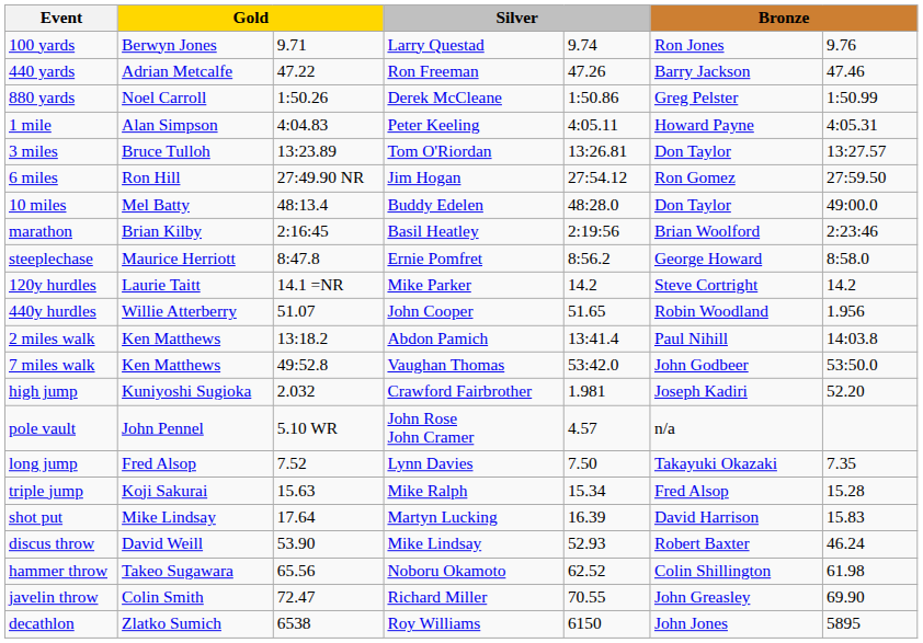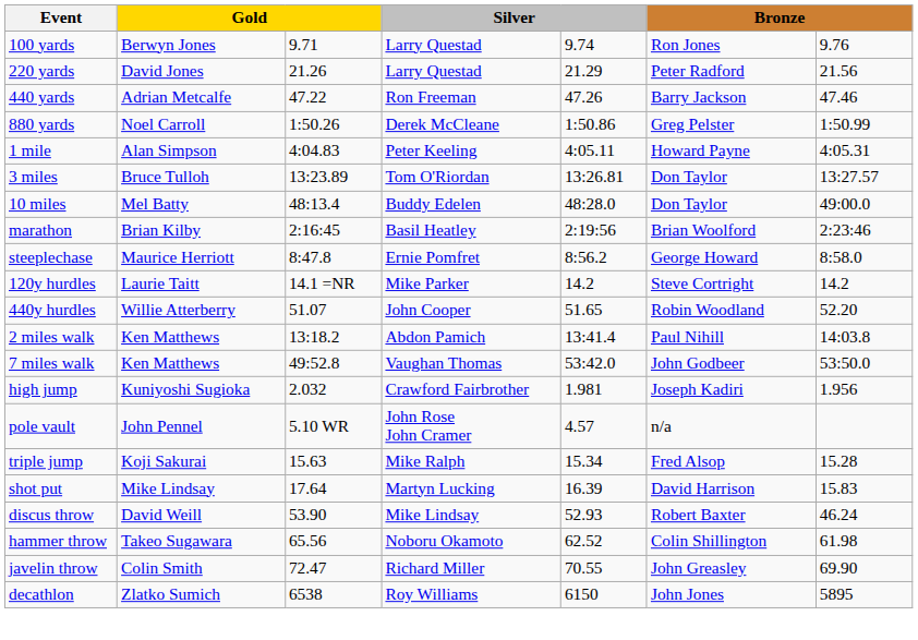+ row: 220 yards | David Jones | 21.26 | Larry Questad | 21.29 | Peter Radford | 21.56
- row: 6 miles | Ron Hill | 27:49.90 NR | Jim Hogan | 27:54.12 | Ron Gomez | 27:59.50
440y hurdles | column 7: 1.956 -> 52.20
high jump | column 7: 52.20 -> 1.956
- row: long jump | Fred Alsop | 7.52 | Lynn Davies | 7.50 | Takayuki Okazaki | 7.35
